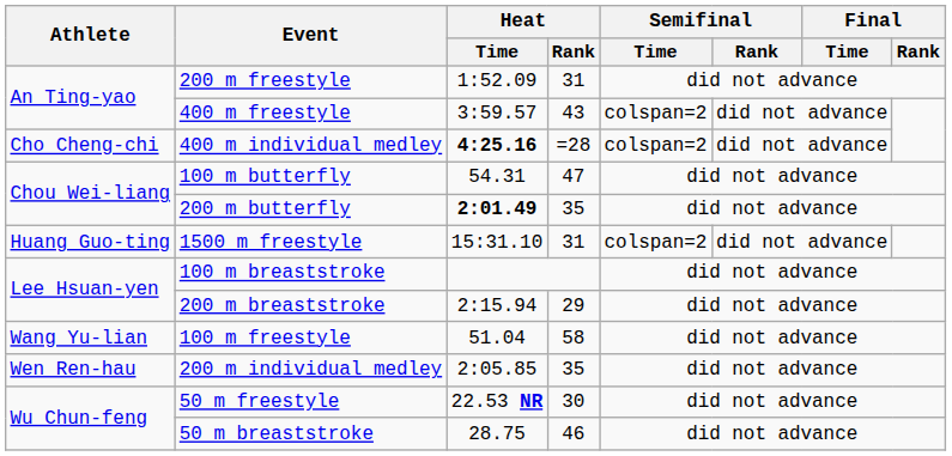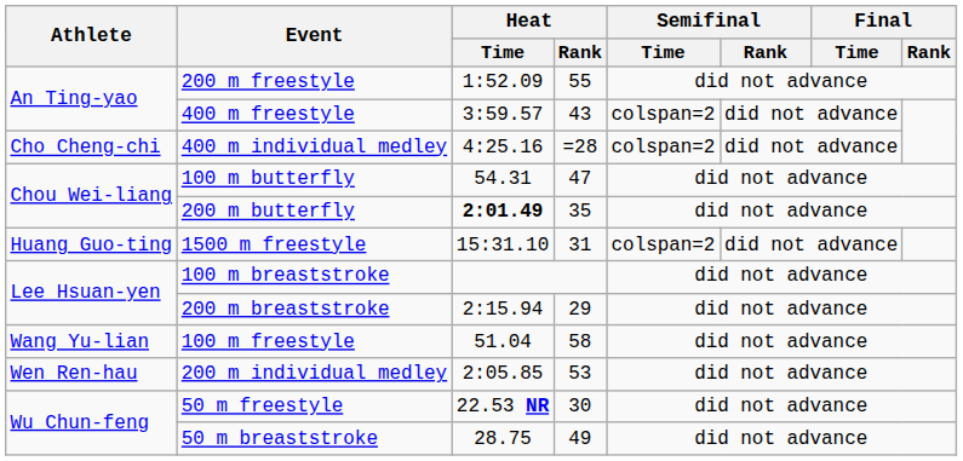200 m freestyle | Heat / Rank: 31 -> 55
400 m individual medley | Heat / Time: bold -> normal
200 m individual medley | Heat / Rank: 35 -> 53
50 m breaststroke | Heat / Rank: 46 -> 49
